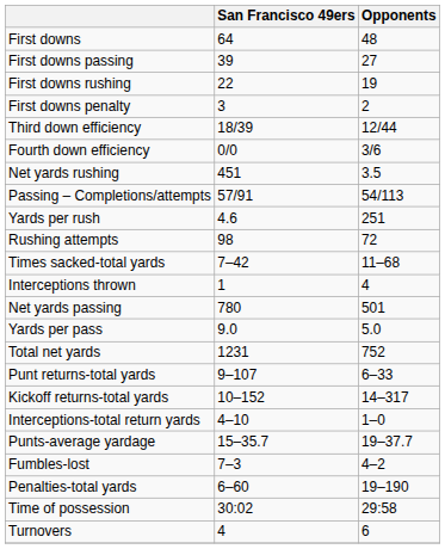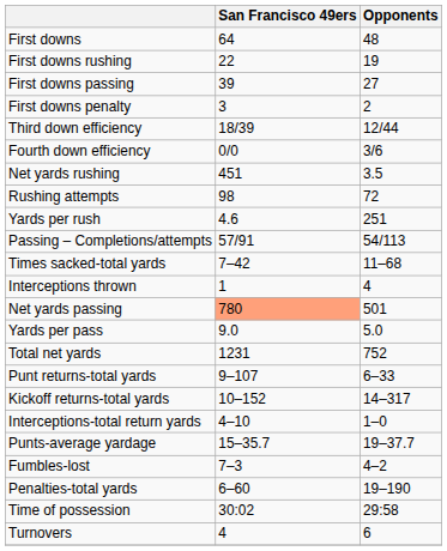rows swapped: First downs rushing <-> First downs passing
rows swapped: Rushing attempts <-> Passing – Completions/attempts
Net yards passing | San Francisco 49ers: no background -> lightsalmon background
